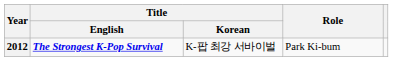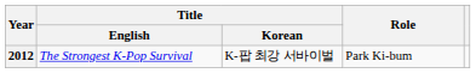2012 | Title / English: bold -> normal
